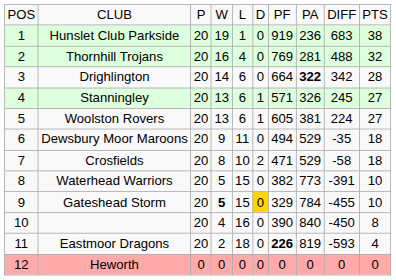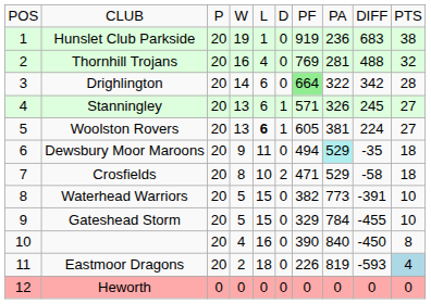Drighlington | column 7: no background -> lightgreen background
Drighlington | column 8: bold -> normal
Woolston Rovers | column 5: normal -> bold
Dewsbury Moor Maroons | column 8: no background -> paleturquoise background
Gateshead Storm | column 4: bold -> normal
Gateshead Storm | column 6: gold background -> no background
Eastmoor Dragons | column 7: bold -> normal
Eastmoor Dragons | column 10: no background -> lightblue background
